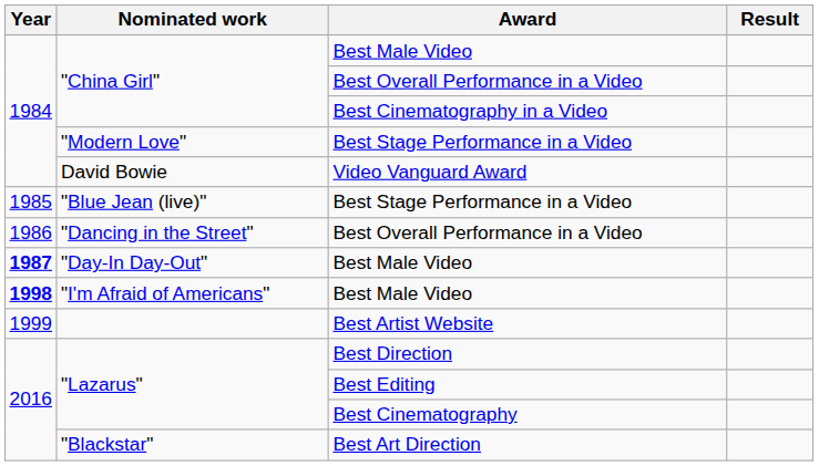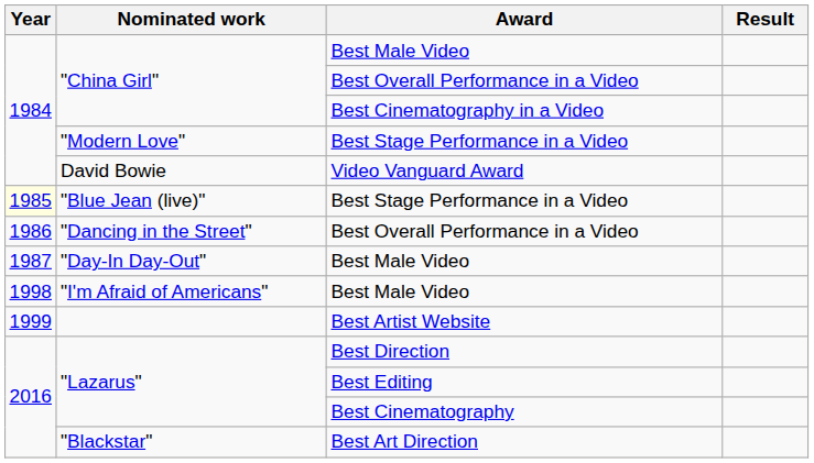"Blue Jean (live)" | Year: no background -> lightyellow background
"Day-In Day-Out" | Year: bold -> normal
"I'm Afraid of Americans" | Year: bold -> normal
